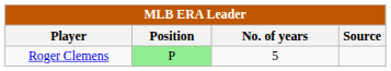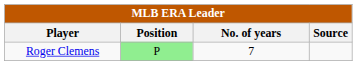Roger Clemens | No. of years: 5 -> 7
